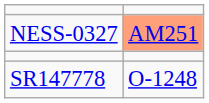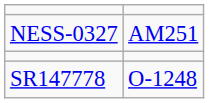row 2 | column 2: lightsalmon background -> no background
